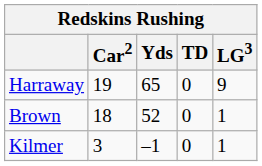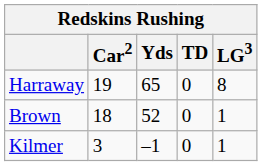Harraway | LG3: 9 -> 8
